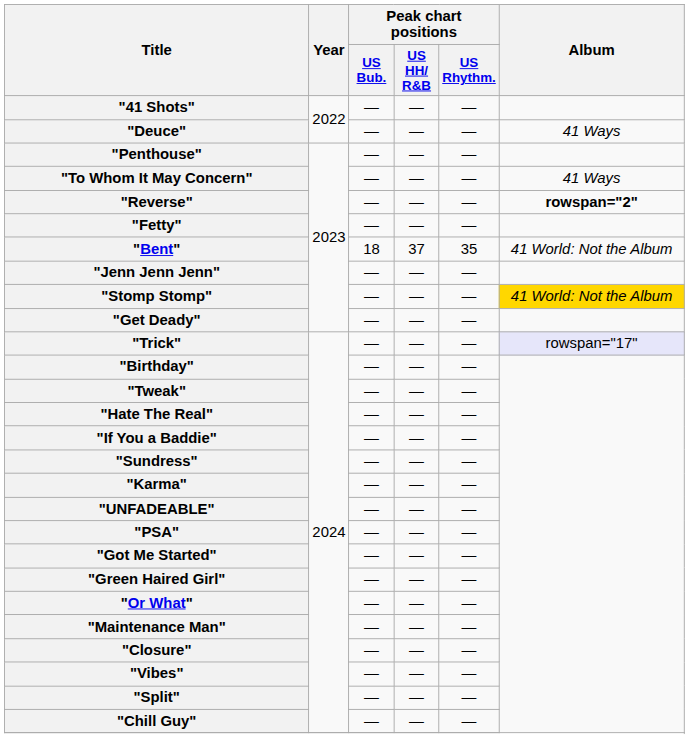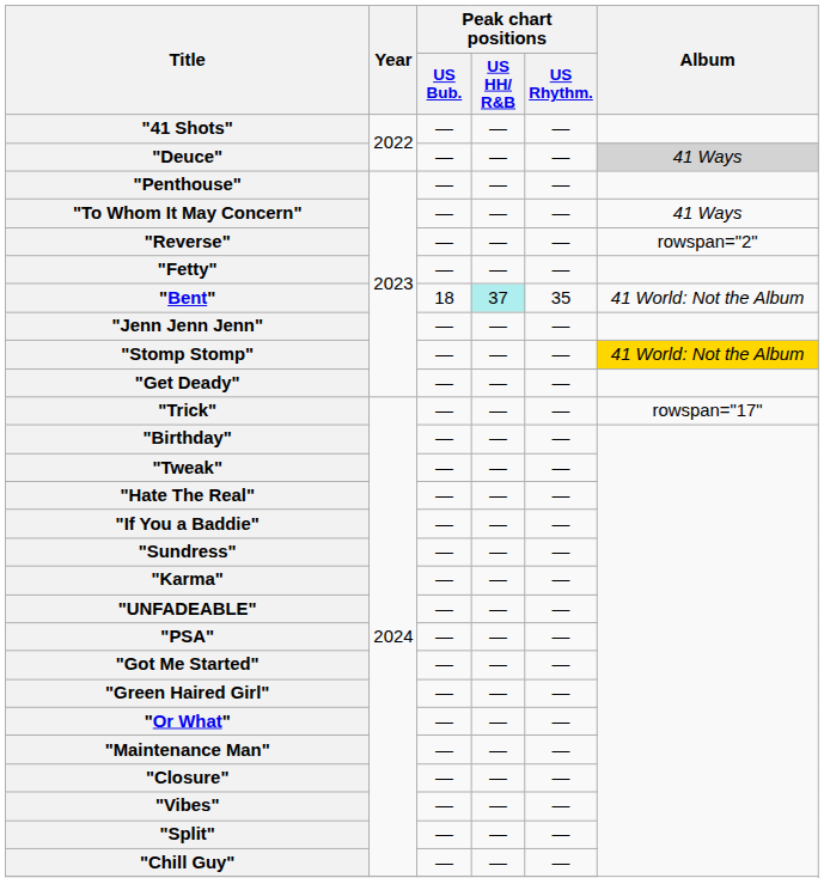"Deuce" | Album: no background -> lightgrey background
"Reverse" | Album: bold -> normal
"Bent" | Peak chart positions / US HH/ R&B: no background -> paleturquoise background
"Trick" | Album: lavender background -> no background
